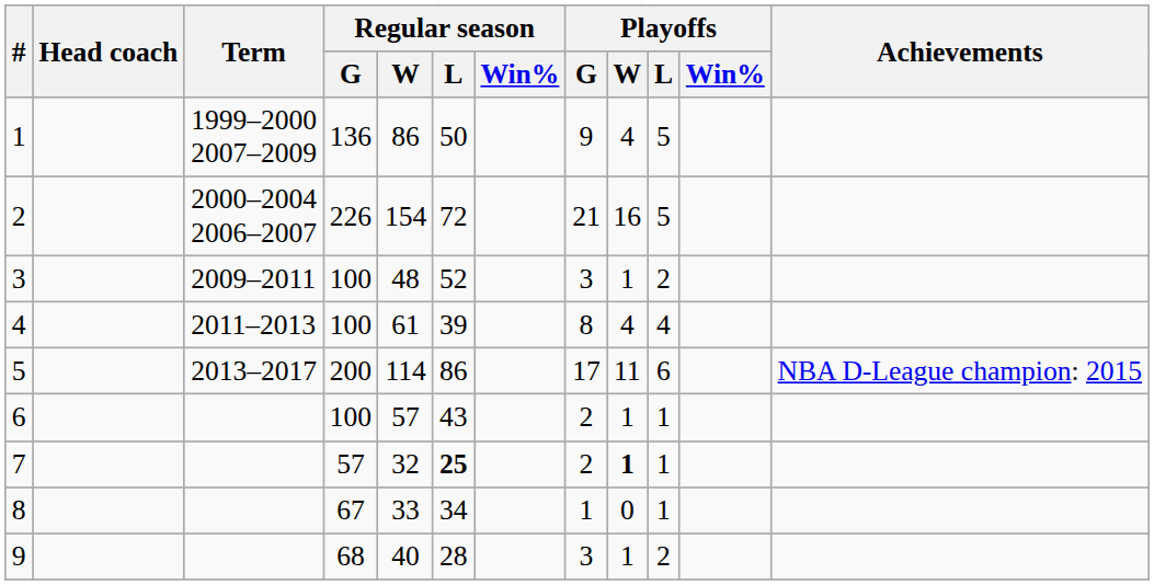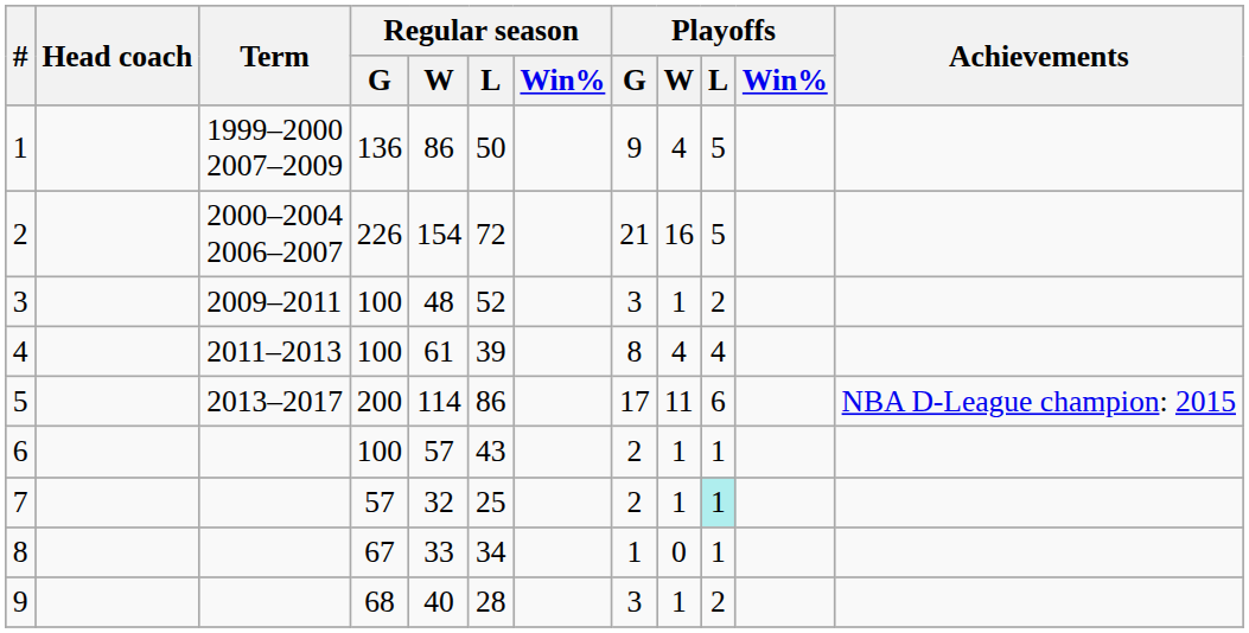7 | Regular season / L: bold -> normal
7 | Playoffs / W: bold -> normal
7 | Playoffs / L: no background -> paleturquoise background
